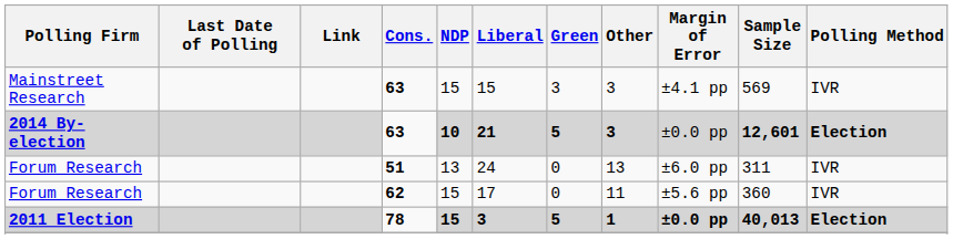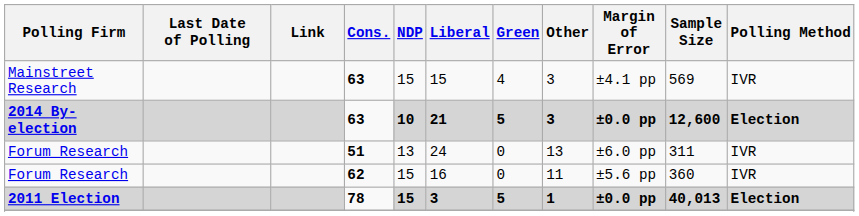Mainstreet Research | Green: 3 -> 4
2014 By-election | Margin of Error: normal -> bold
2014 By-election | Sample Size: 12,601 -> 12,600
Forum Research / 62 | Liberal: 17 -> 16
